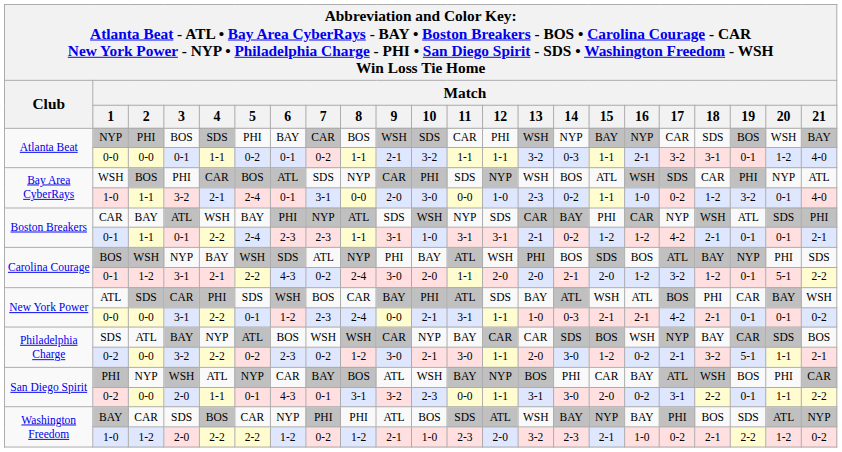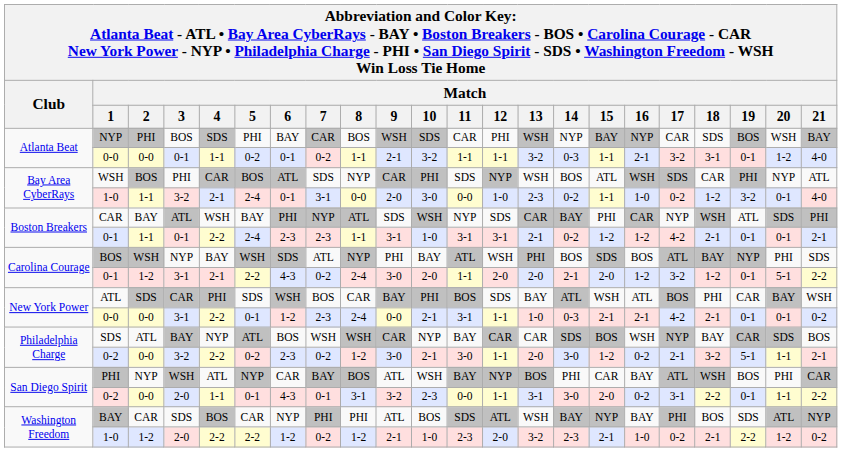row 12 | Match / 11: ATL -> BOS
